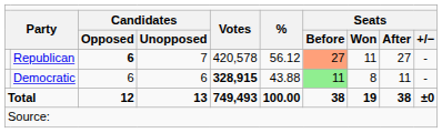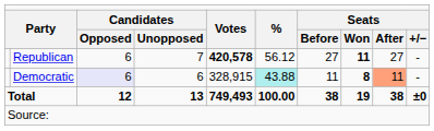Republican | column 3: bold -> normal
Republican | column 5: normal -> bold
Republican | column 7: lightsalmon background -> no background
Republican | column 8: normal -> bold
Democratic | column 3: no background -> lavender background
Democratic | column 5: bold -> normal
Democratic | column 6: no background -> paleturquoise background
Democratic | column 7: lightgreen background -> no background
Democratic | column 8: normal -> bold
Democratic | column 9: no background -> lightsalmon background
